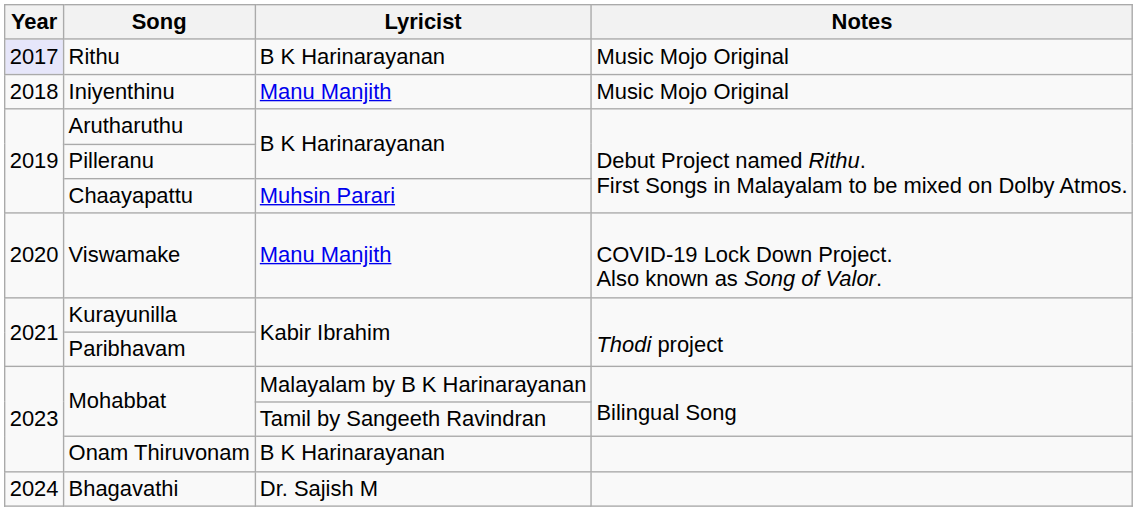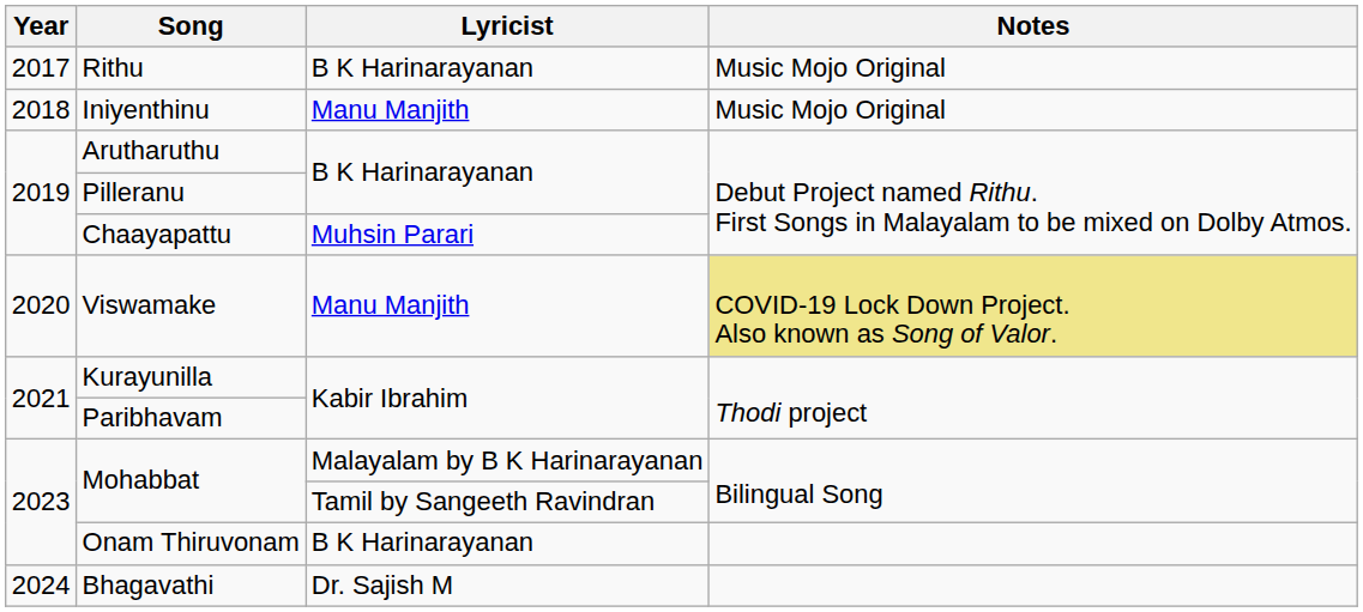Rithu | Year: lavender background -> no background
Viswamake | Notes: no background -> khaki background
